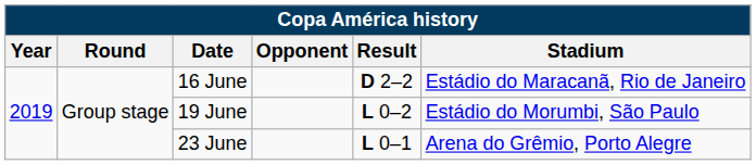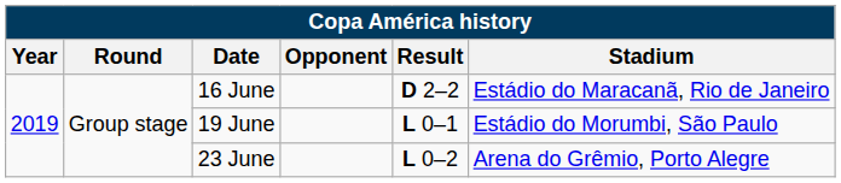19 June | Result: L 0–2 -> L 0–1
23 June | Result: L 0–1 -> L 0–2
